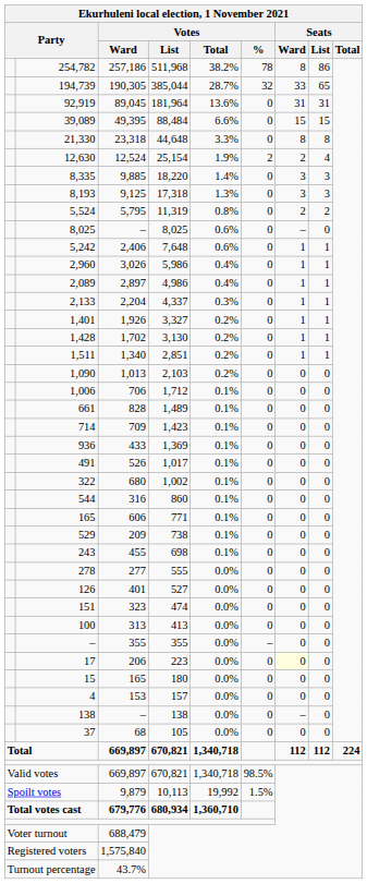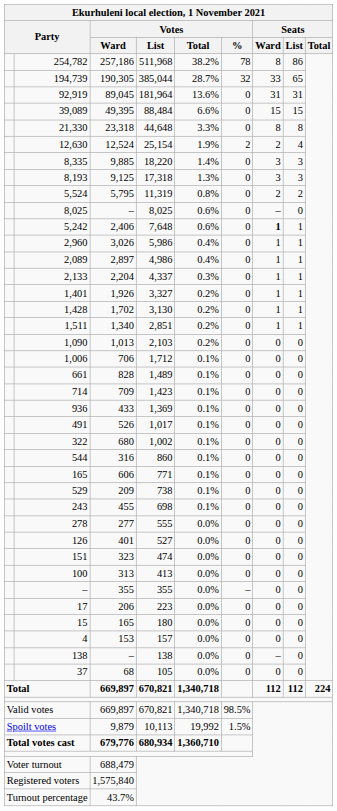5,242 | Seats / Ward: normal -> bold
17 | Seats / Ward: lightyellow background -> no background
